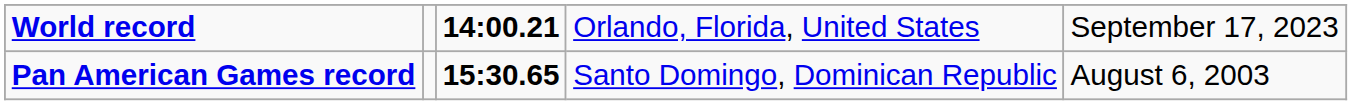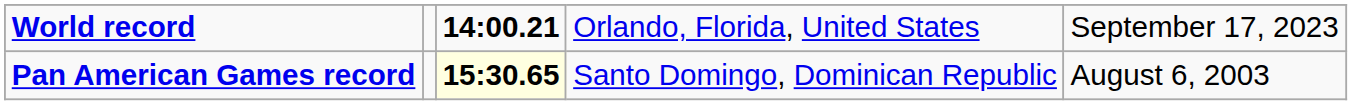Pan American Games record | column 3: no background -> lightyellow background
